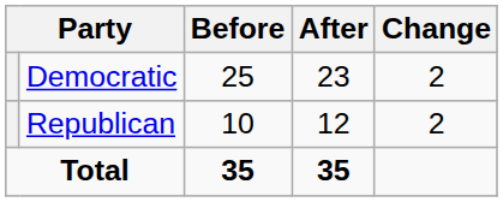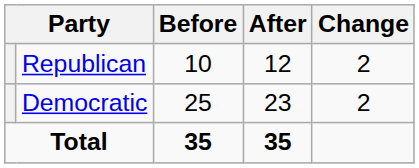rows swapped: Democratic <-> Republican
